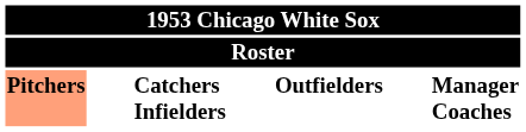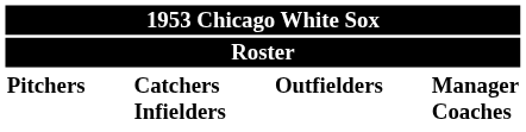Pitchers | column 1: lightsalmon background -> no background
